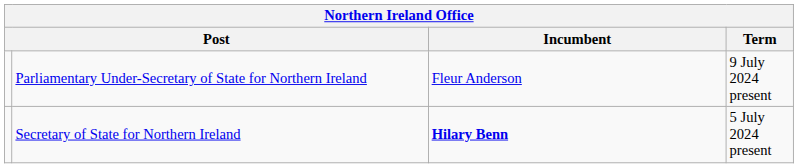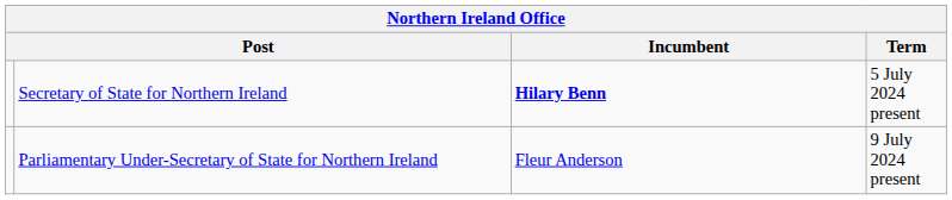rows swapped: Secretary of State for Northern Ireland <-> Parliamentary Under-Secretary of State for Northern Ireland
